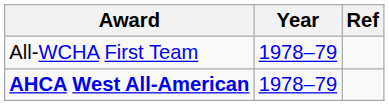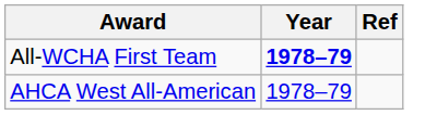row 2 | Year: normal -> bold
row 3 | Award: bold -> normal
